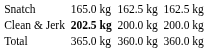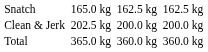Clean & Jerk | column 2: bold -> normal
